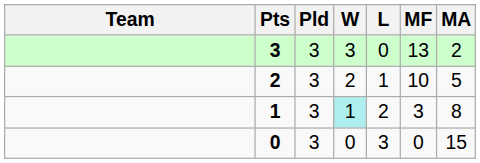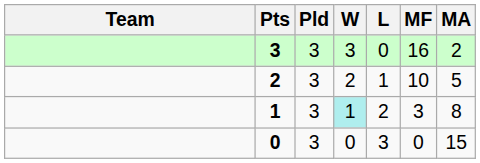row 2 | MF: 13 -> 16
